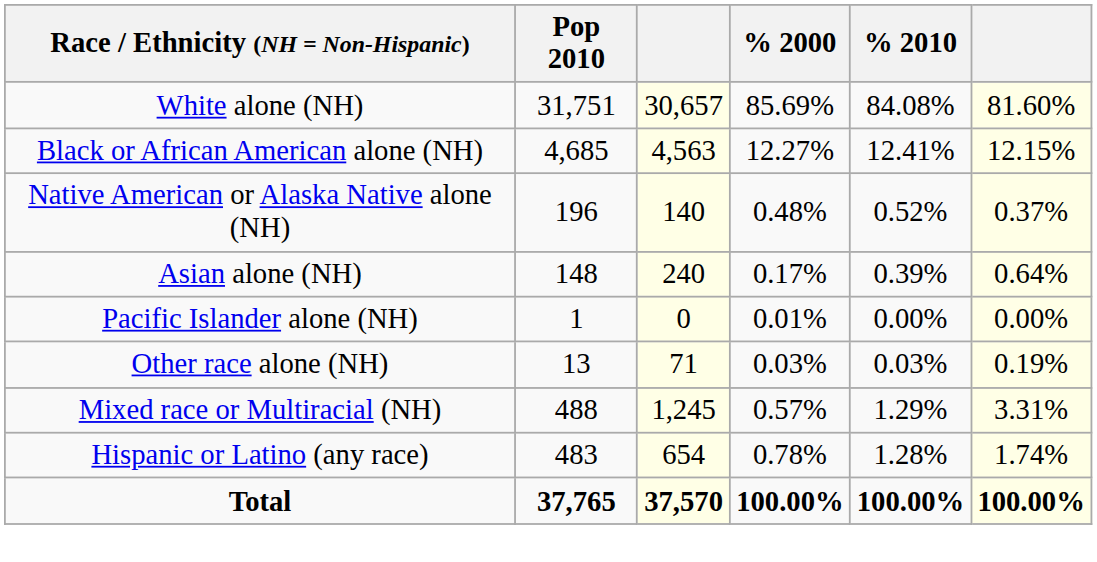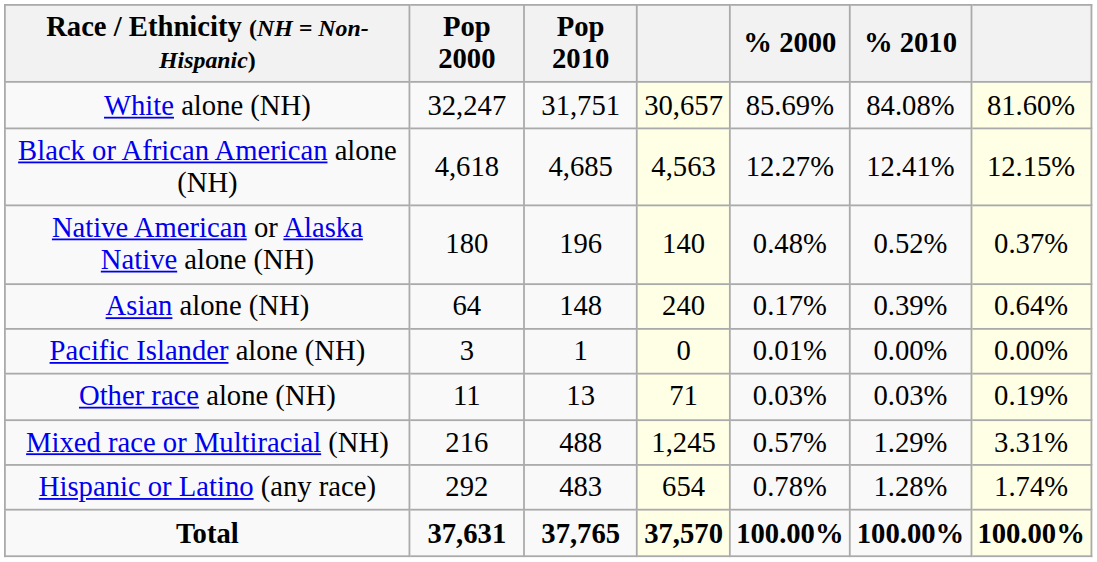+ column: Pop 2000 | 32,247 | 4,618 | 180 | 64 | 3 | 11 | 216 | 292 | 37,631
